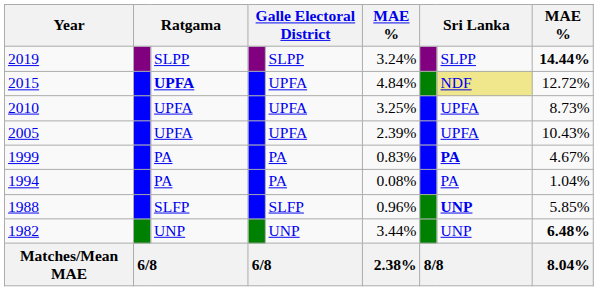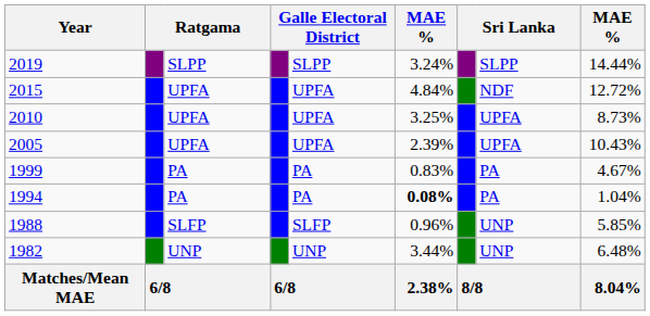2019 | column 9: bold -> normal
2015 | column 3: bold -> normal
2015 | column 8: khaki background -> no background
1999 | column 8: bold -> normal
1994 | column 6: normal -> bold
1988 | column 8: bold -> normal
1982 | column 9: bold -> normal
